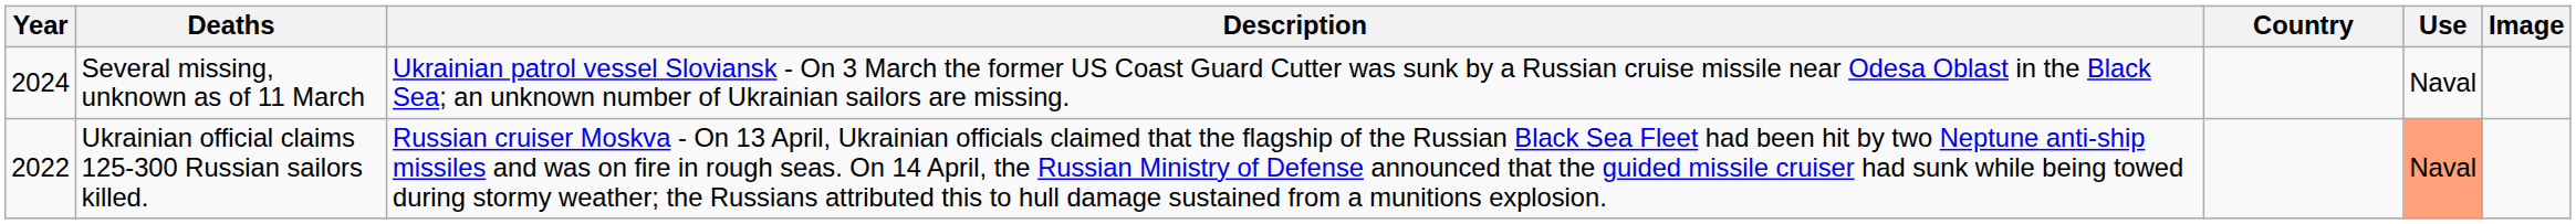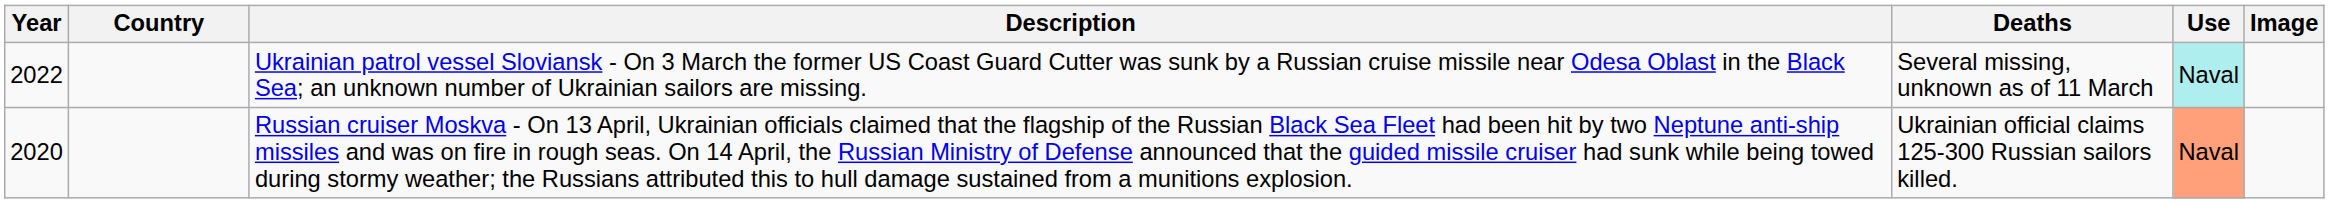columns swapped: Country <-> Deaths
row 2 | Year: 2024 -> 2022
row 2 | Use: no background -> paleturquoise background
row 3 | Year: 2022 -> 2020
